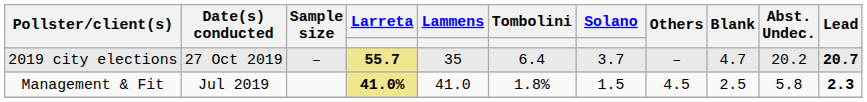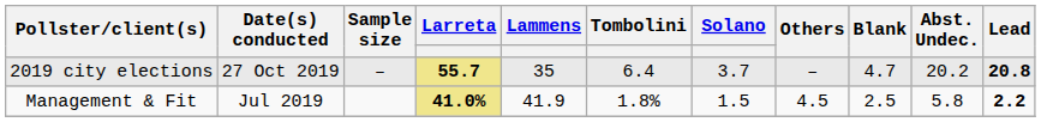2019 city elections | Lead: 20.7 -> 20.8
Management & Fit | Lammens: 41.0 -> 41.9
Management & Fit | Lead: 2.3 -> 2.2
